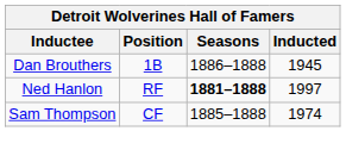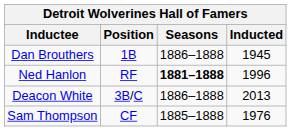Ned Hanlon | Inducted: 1997 -> 1996
+ row: Deacon White | 3B/C | 1886–1888 | 2013
Sam Thompson | Inducted: 1974 -> 1976
